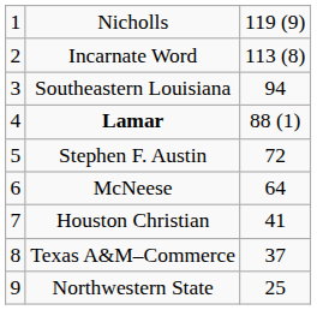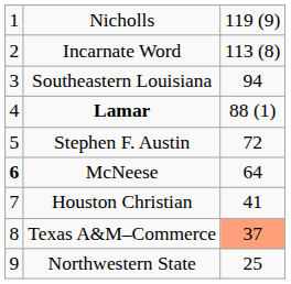McNeese | column 1: normal -> bold
Texas A&M–Commerce | column 3: no background -> lightsalmon background
